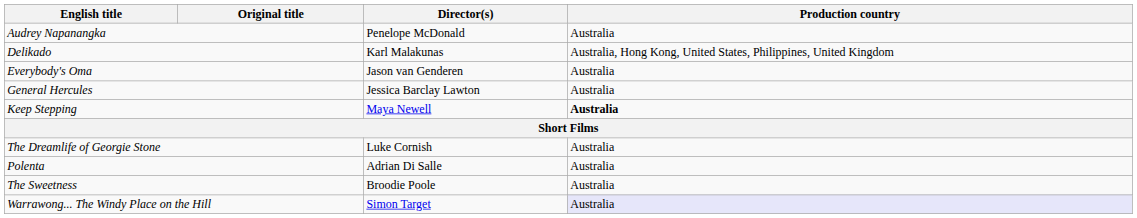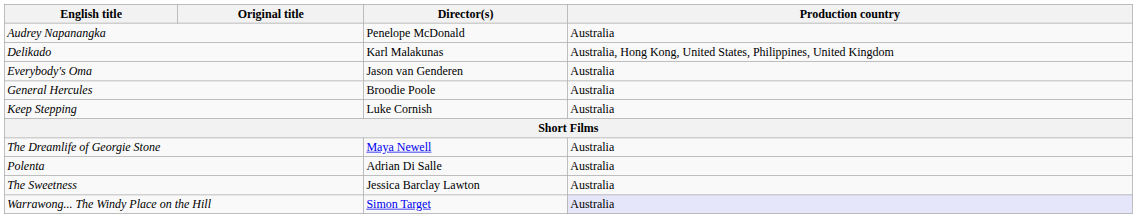General Hercules | Director(s): Jessica Barclay Lawton -> Broodie Poole
Keep Stepping | Director(s): Maya Newell -> Luke Cornish
Keep Stepping | Production country: bold -> normal
The Dreamlife of Georgie Stone | Director(s): Luke Cornish -> Maya Newell
The Sweetness | Director(s): Broodie Poole -> Jessica Barclay Lawton
